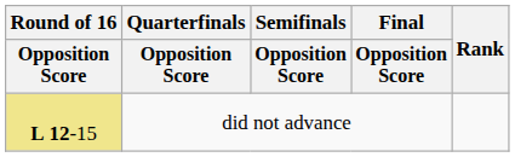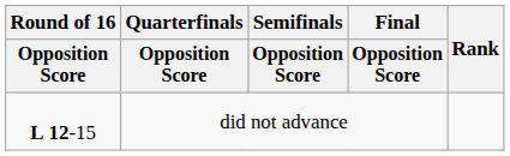did not advance | Round of 16 / Opposition Score: khaki background -> no background
